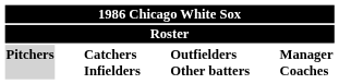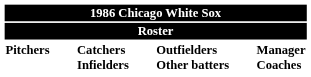Pitchers | column 1: lightgrey background -> no background
